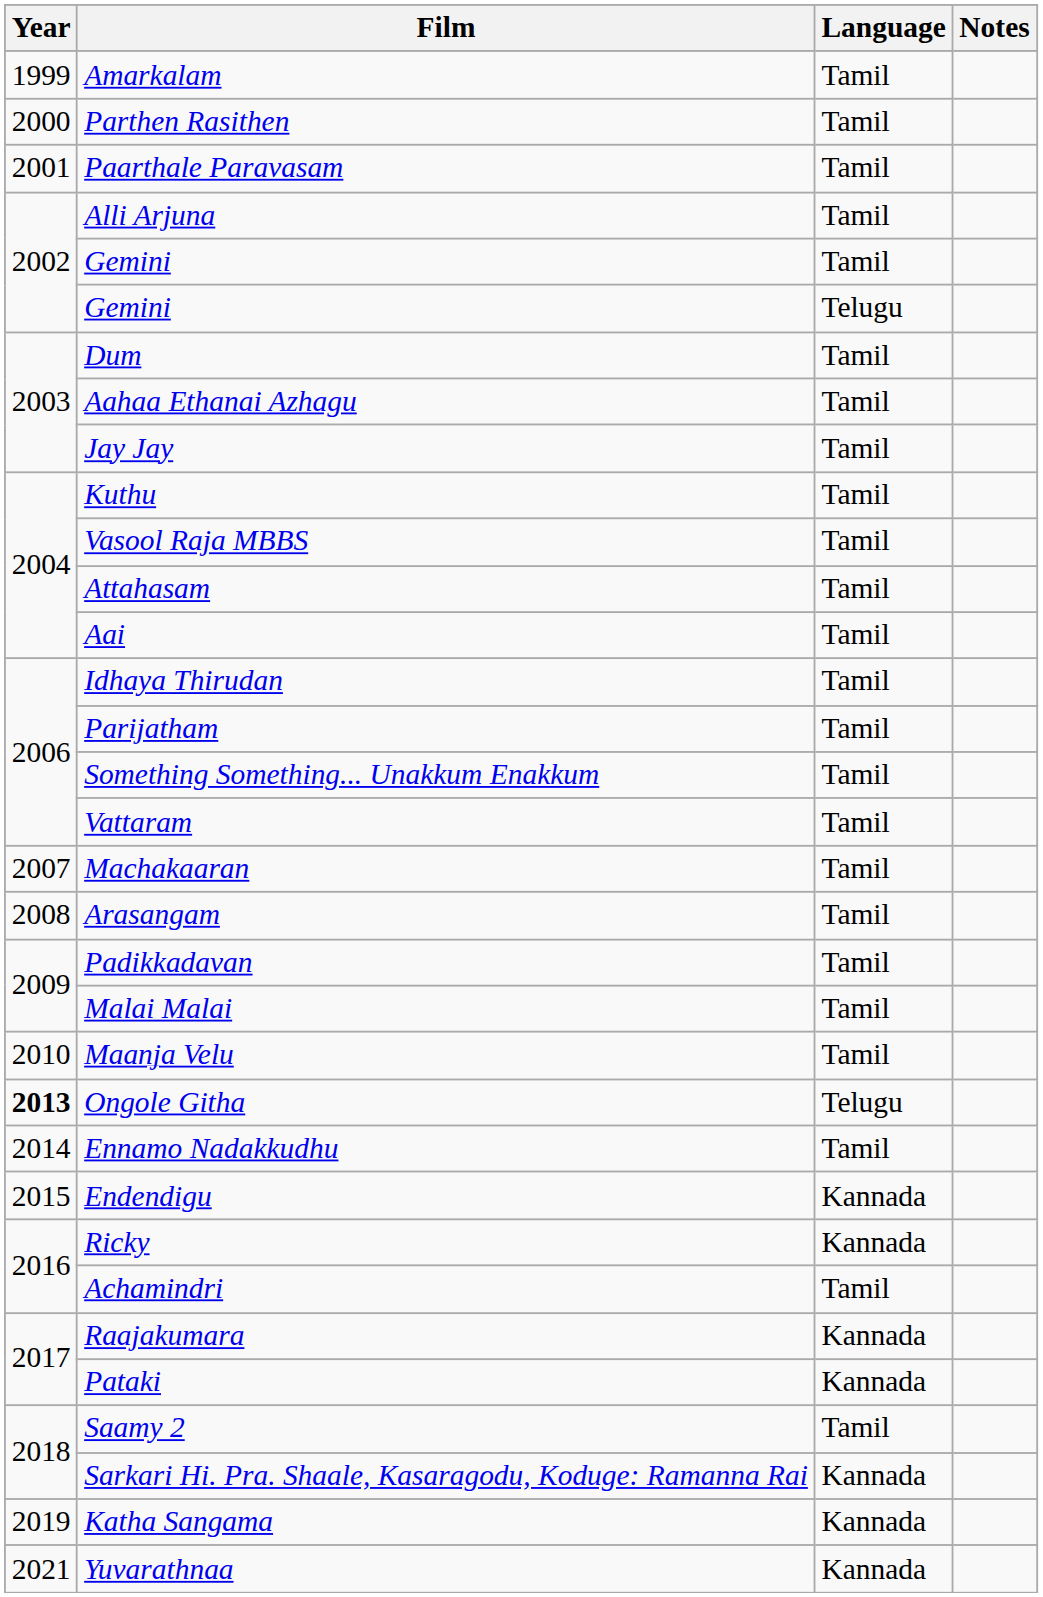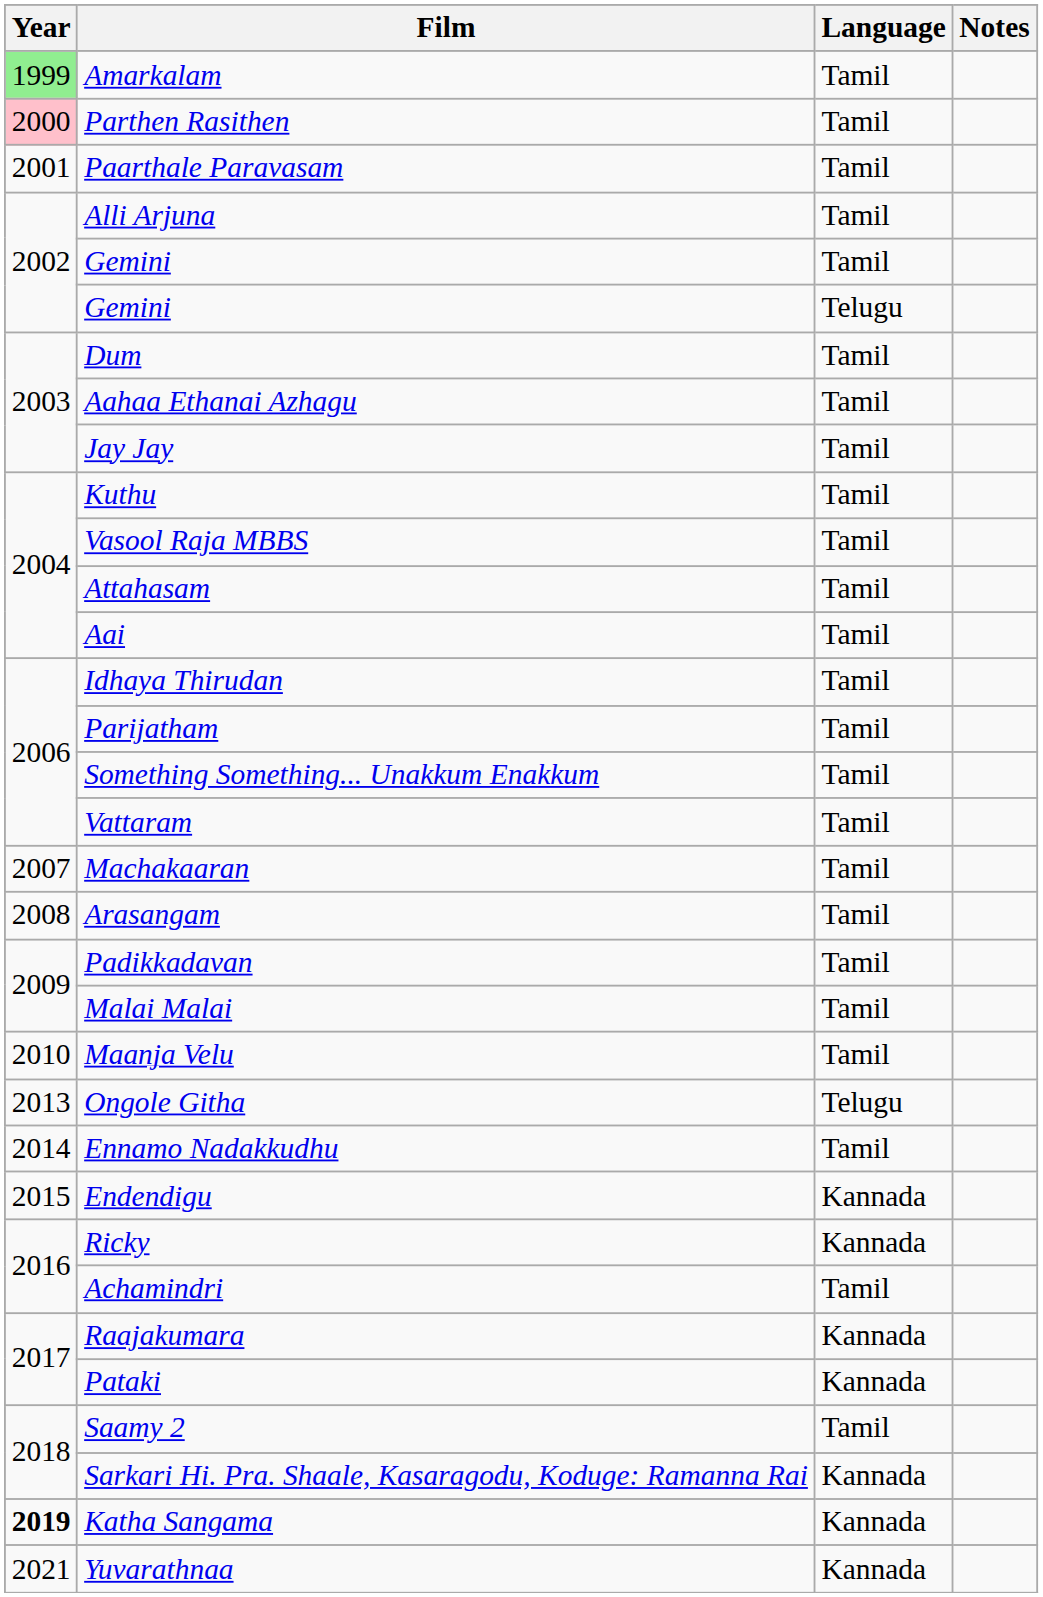Amarkalam | Year: no background -> lightgreen background
Parthen Rasithen | Year: no background -> pink background
Ongole Githa | Year: bold -> normal
Katha Sangama | Year: normal -> bold
